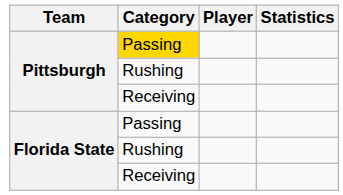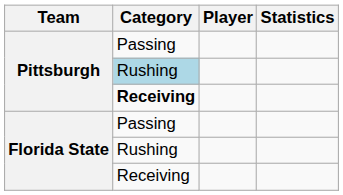Pittsburgh / Passing | Category: gold background -> no background
Pittsburgh / Rushing | Category: no background -> lightblue background
Pittsburgh / Receiving | Category: normal -> bold
